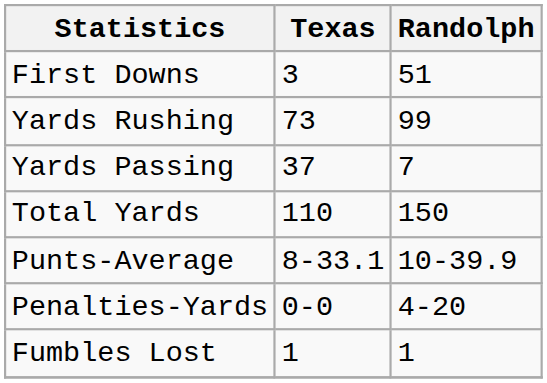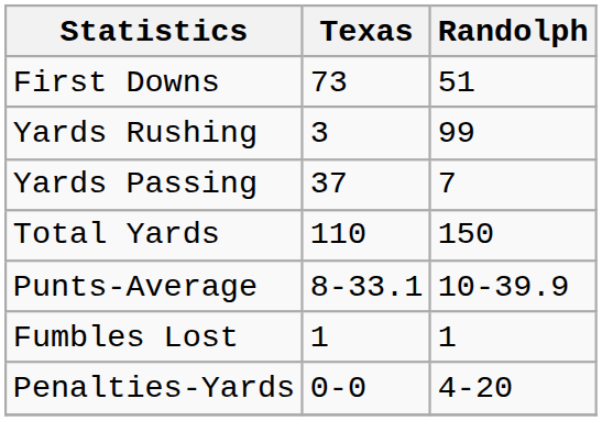First Downs | Texas: 3 -> 73
Yards Rushing | Texas: 73 -> 3
rows swapped: Fumbles Lost <-> Penalties-Yards
